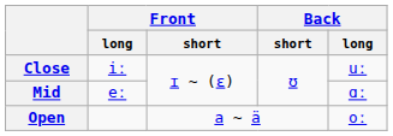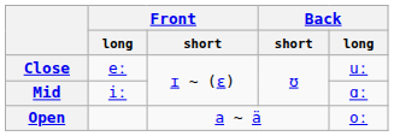Close | Front / long: iː -> eː
Mid | Front / long: eː -> iː
